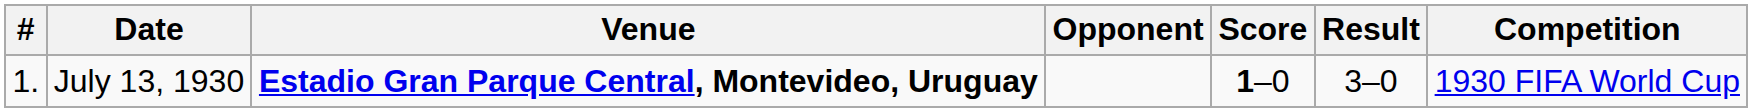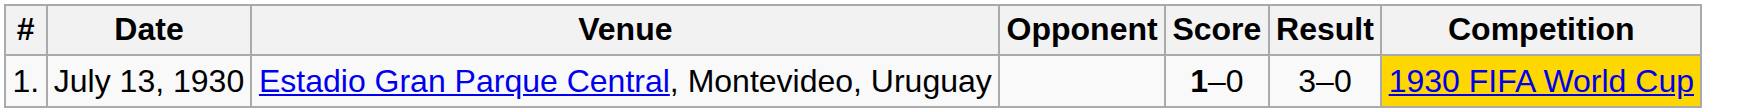July 13, 1930 | Venue: bold -> normal
July 13, 1930 | Competition: no background -> gold background
